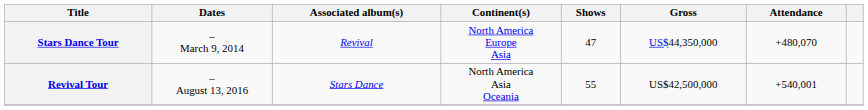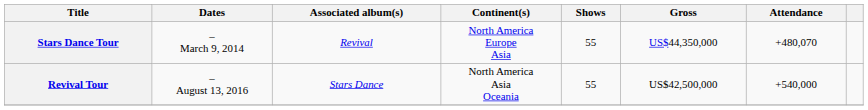Stars Dance Tour | Shows: 47 -> 55
Revival Tour | Attendance: +540,001 -> +540,000
